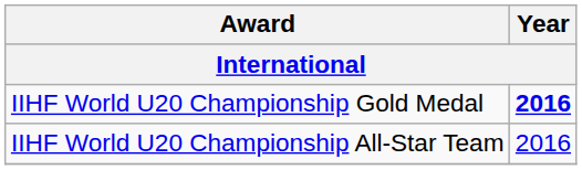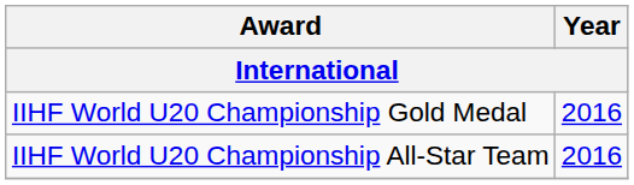IIHF World U20 Championship Gold Medal | Year: bold -> normal
